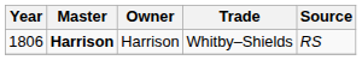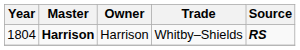row 2 | Year: 1806 -> 1804
row 2 | Source: normal -> bold
